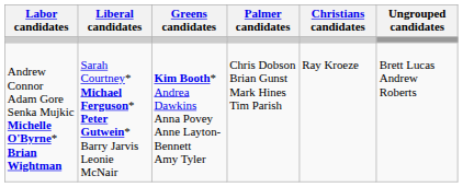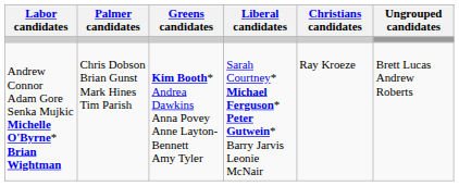columns swapped: Liberal candidates <-> Palmer candidates
